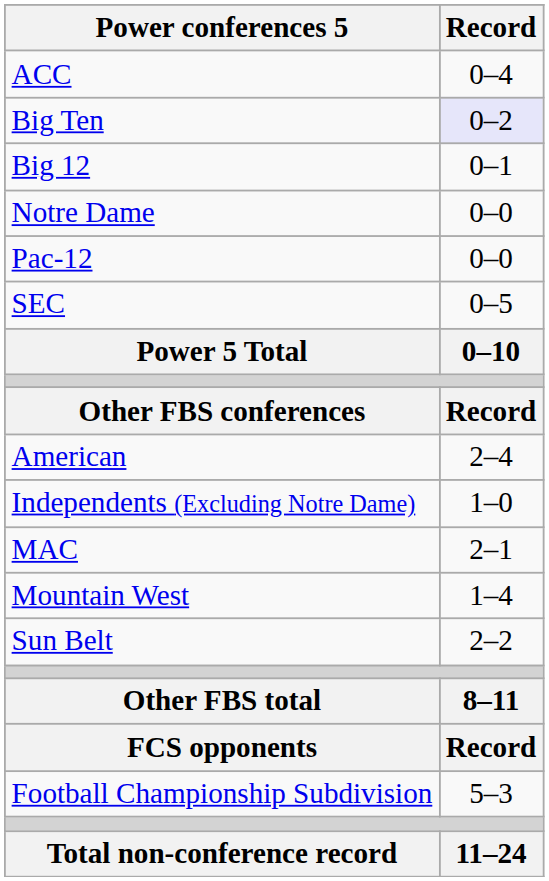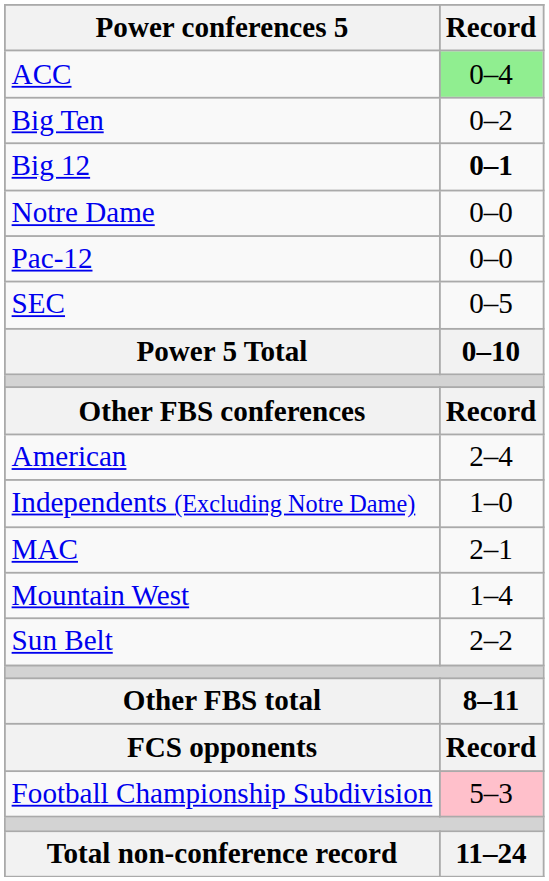ACC | Record: no background -> lightgreen background
Big Ten | Record: lavender background -> no background
Big 12 | Record: normal -> bold
Football Championship Subdivision | Record: no background -> pink background
